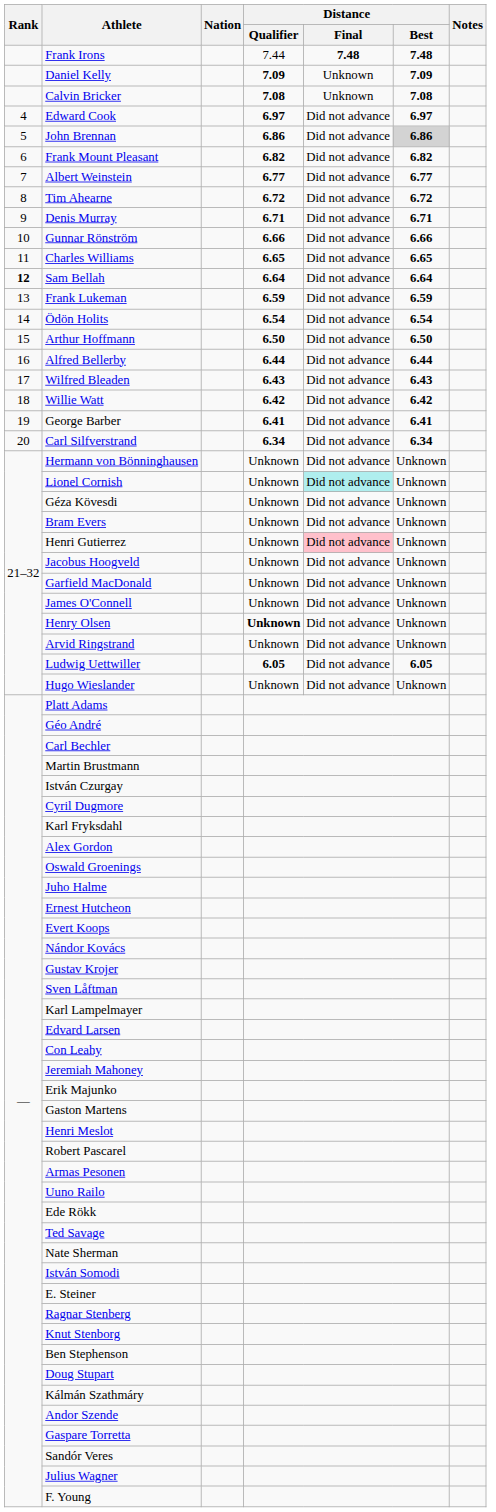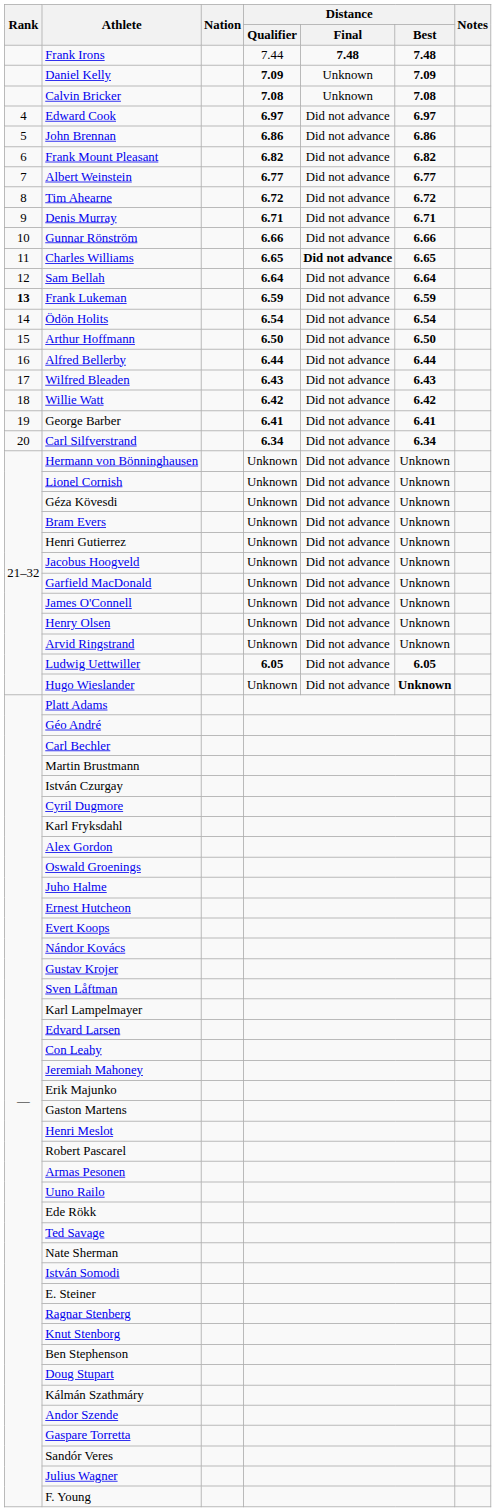John Brennan | Distance / Best: lightgrey background -> no background
Charles Williams | Distance / Final: normal -> bold
Sam Bellah | Rank: bold -> normal
Frank Lukeman | Rank: normal -> bold
Lionel Cornish | Distance / Final: paleturquoise background -> no background
Henri Gutierrez | Distance / Final: pink background -> no background
Henry Olsen | Distance / Qualifier: bold -> normal
Hugo Wieslander | Distance / Best: normal -> bold
